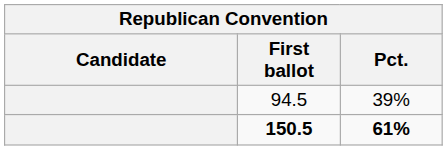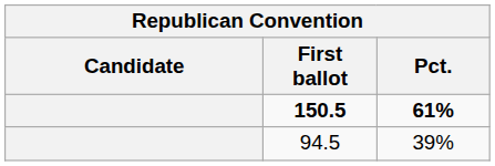rows swapped: 150.5 <-> 94.5
